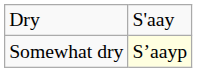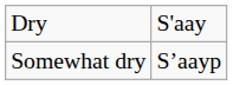Somewhat dry | column 2: lightyellow background -> no background
